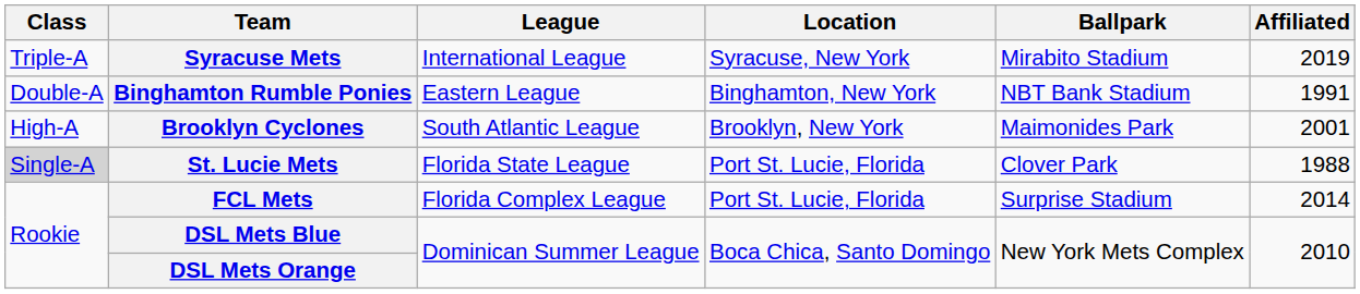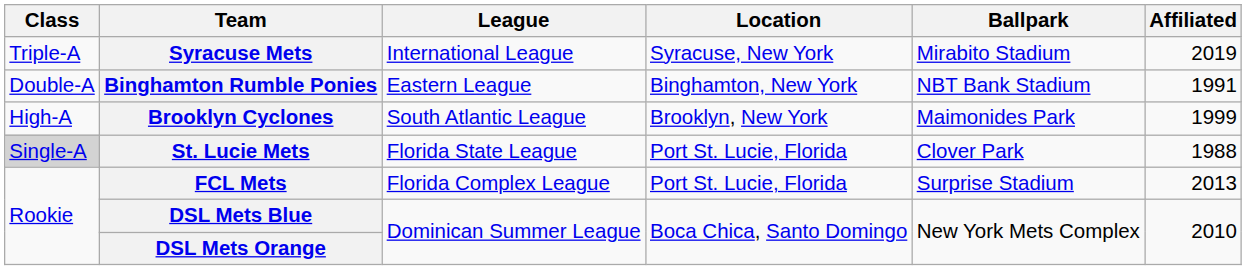Brooklyn Cyclones | Affiliated: 2001 -> 1999
FCL Mets | Affiliated: 2014 -> 2013
